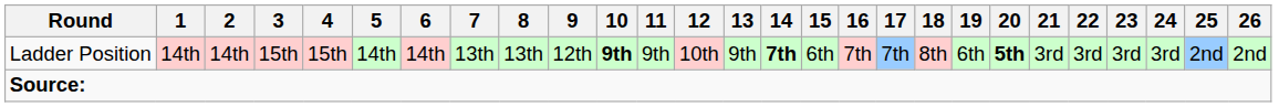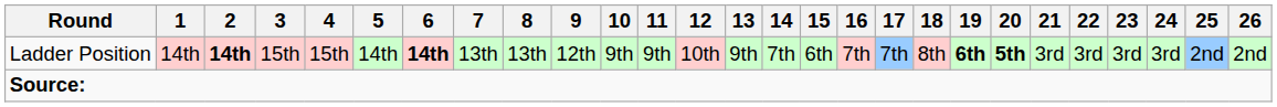Ladder Position | 2: normal -> bold
Ladder Position | 6: normal -> bold
Ladder Position | 10: bold -> normal
Ladder Position | 14: bold -> normal
Ladder Position | 19: normal -> bold
